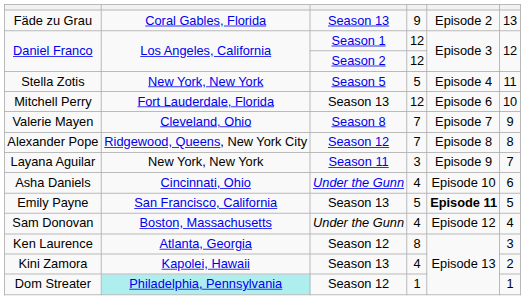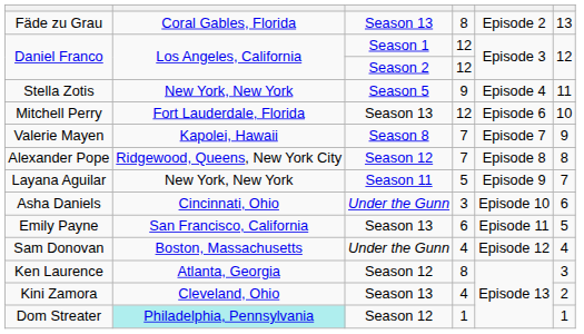Fäde zu Grau | column 4: 9 -> 8
Stella Zotis | column 4: 5 -> 9
Valerie Mayen | column 2: Cleveland, Ohio -> Kapolei, Hawaii
Layana Aguilar | column 4: 3 -> 5
Asha Daniels | column 4: 4 -> 3
Emily Payne | column 4: 5 -> 6
Emily Payne | column 5: bold -> normal
Kini Zamora | column 2: Kapolei, Hawaii -> Cleveland, Ohio
